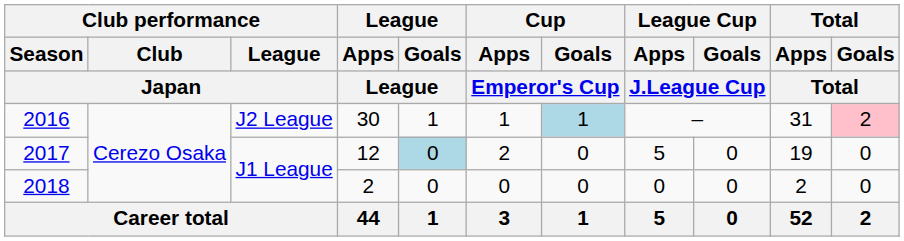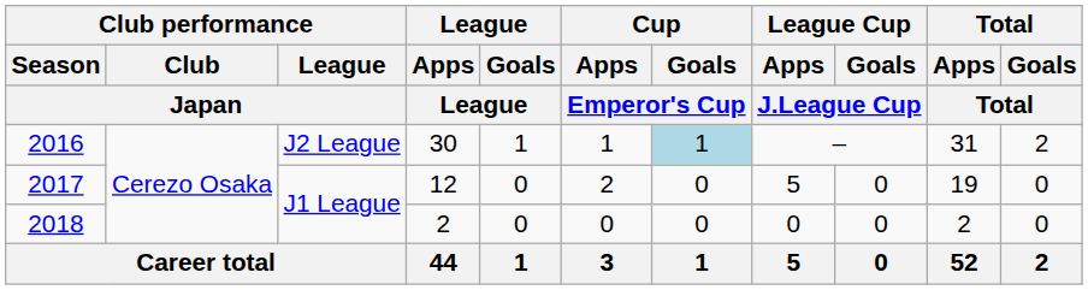2016 | Total / Goals / Total: pink background -> no background
2017 | League / Goals / League: lightblue background -> no background
